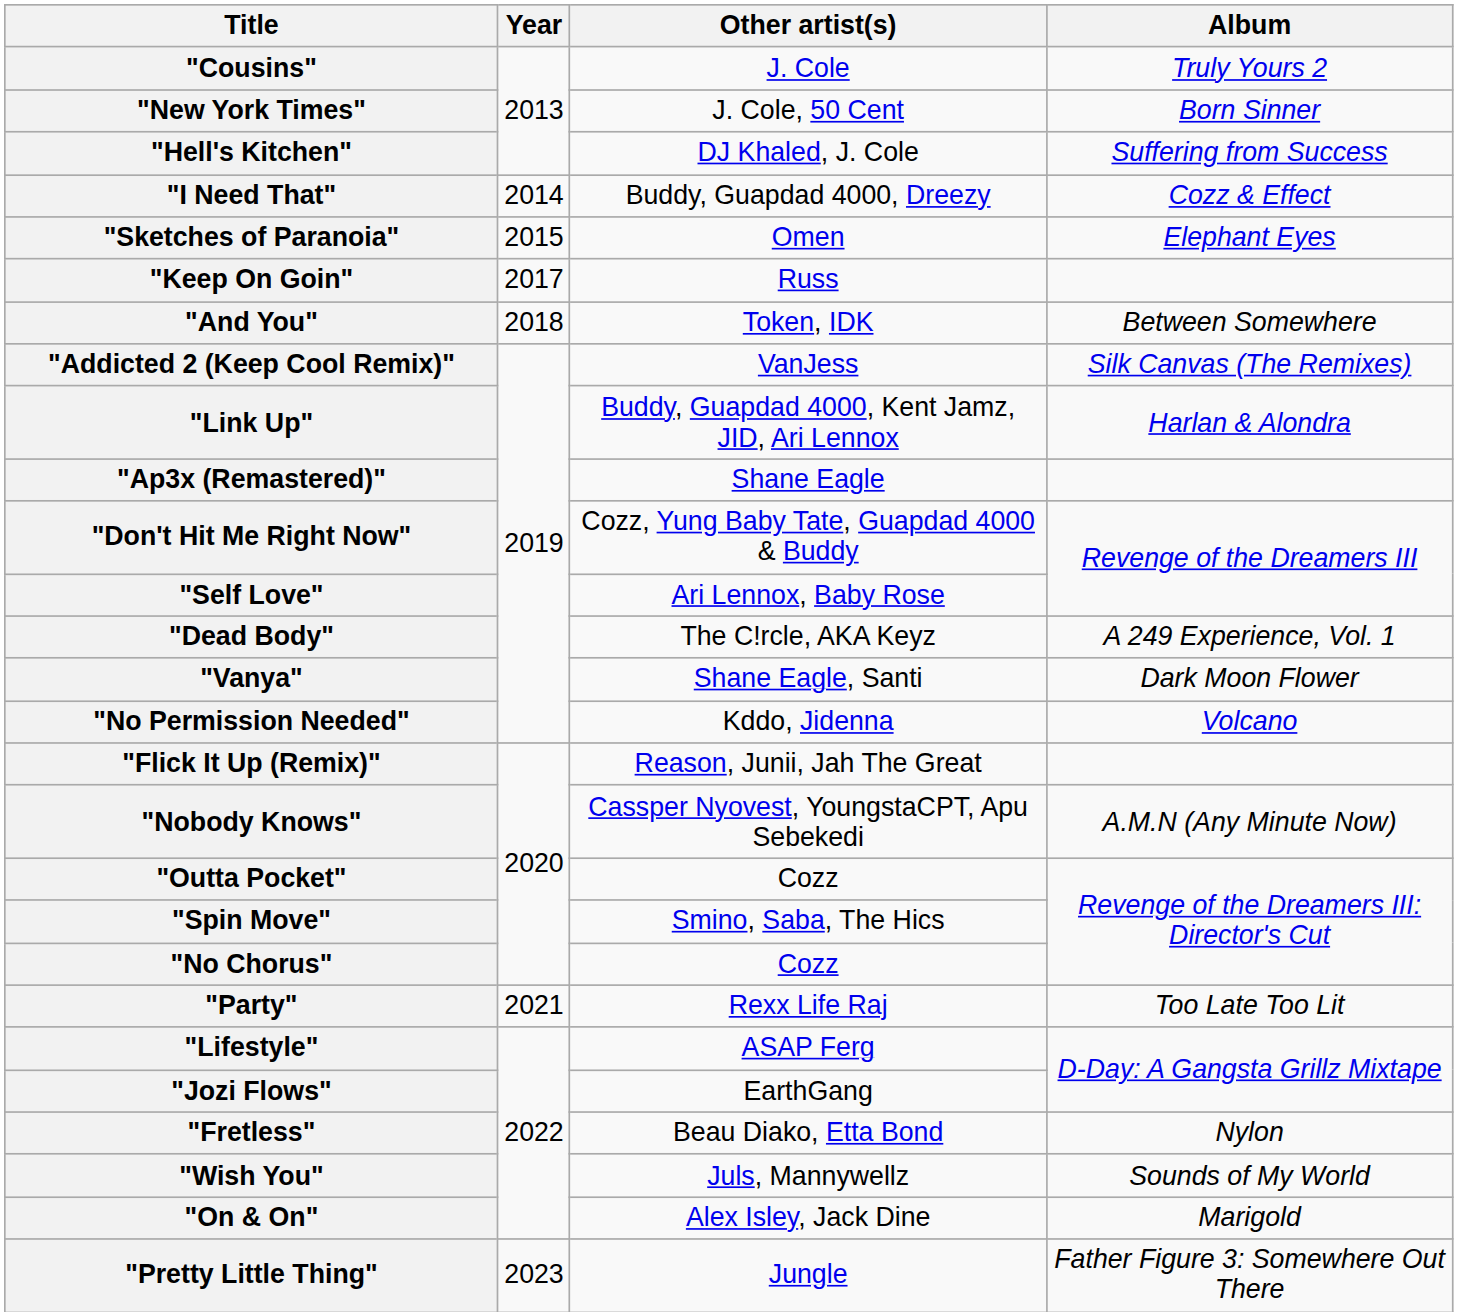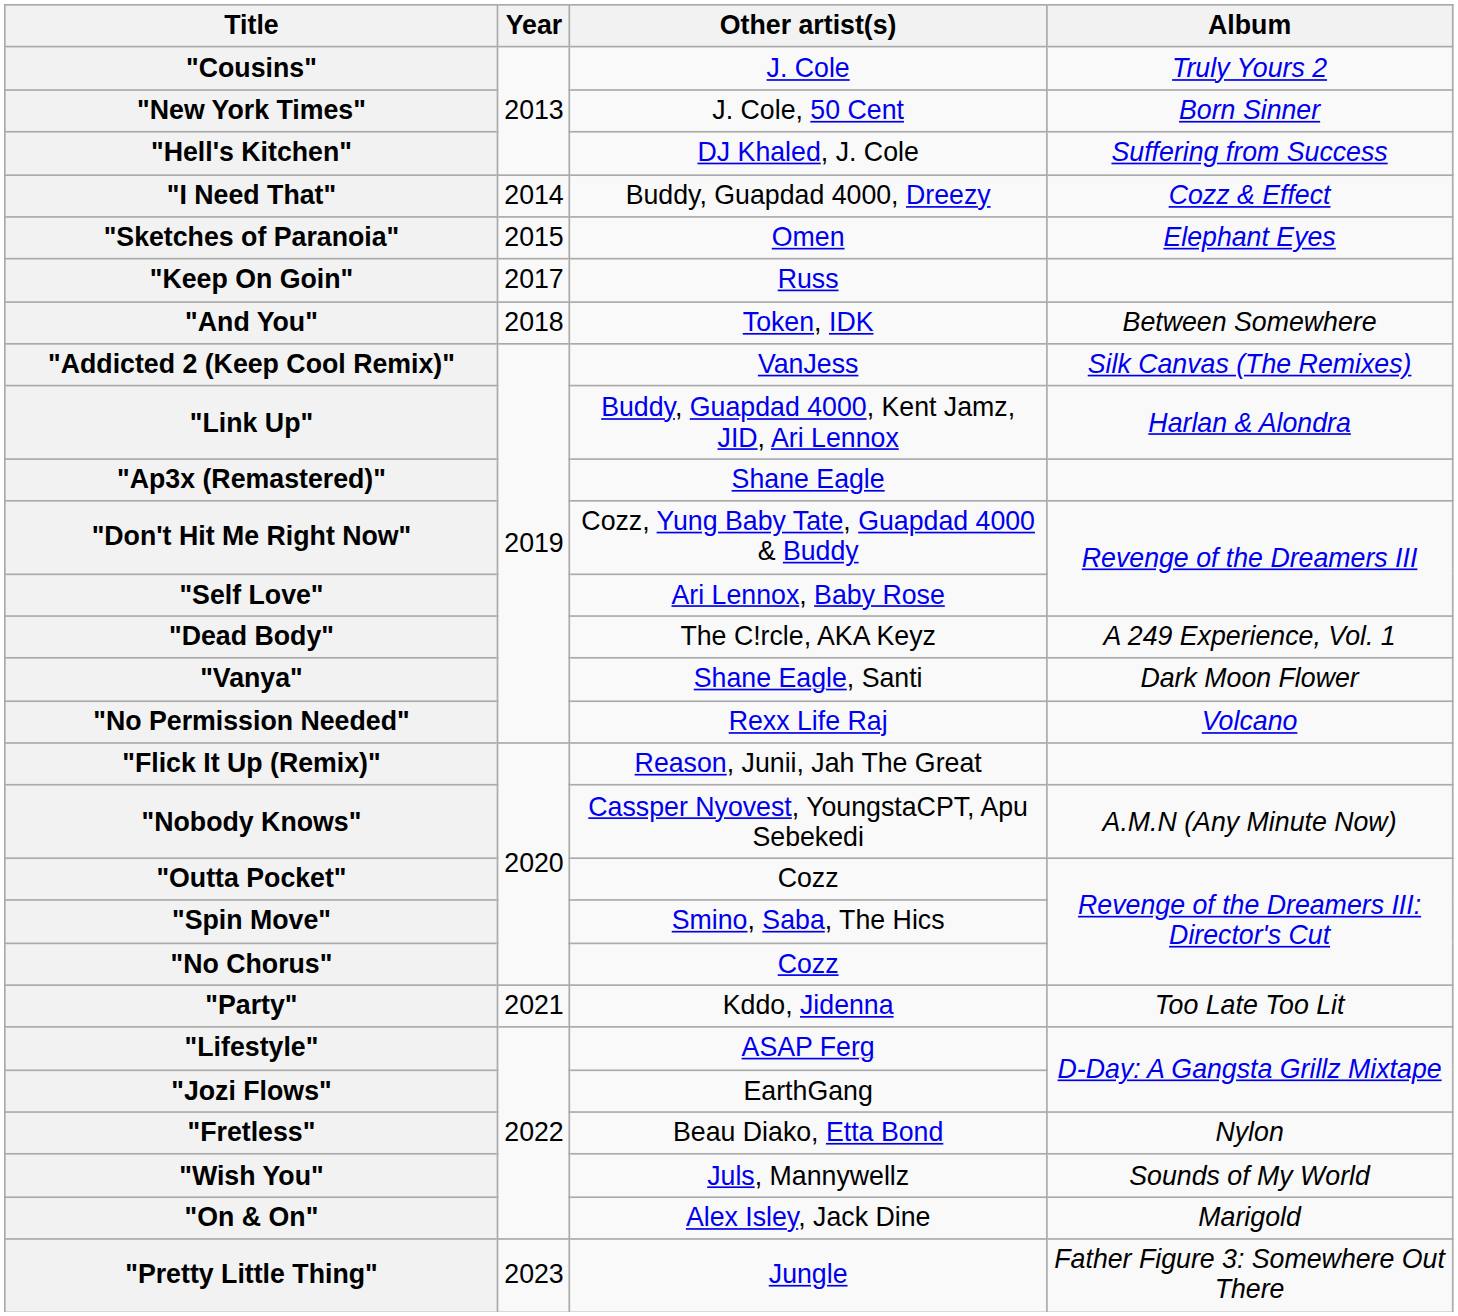"No Permission Needed" | Other artist(s): Kddo, Jidenna -> Rexx Life Raj
"Party" | Other artist(s): Rexx Life Raj -> Kddo, Jidenna
